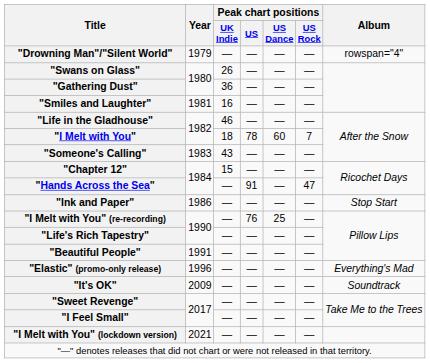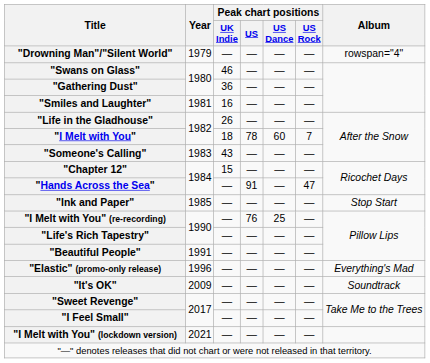"Swans on Glass" | Peak chart positions / UK Indie: 26 -> 46
"Life in the Gladhouse" | Peak chart positions / UK Indie: 46 -> 26
"Ink and Paper" | Year: 1986 -> 1985
